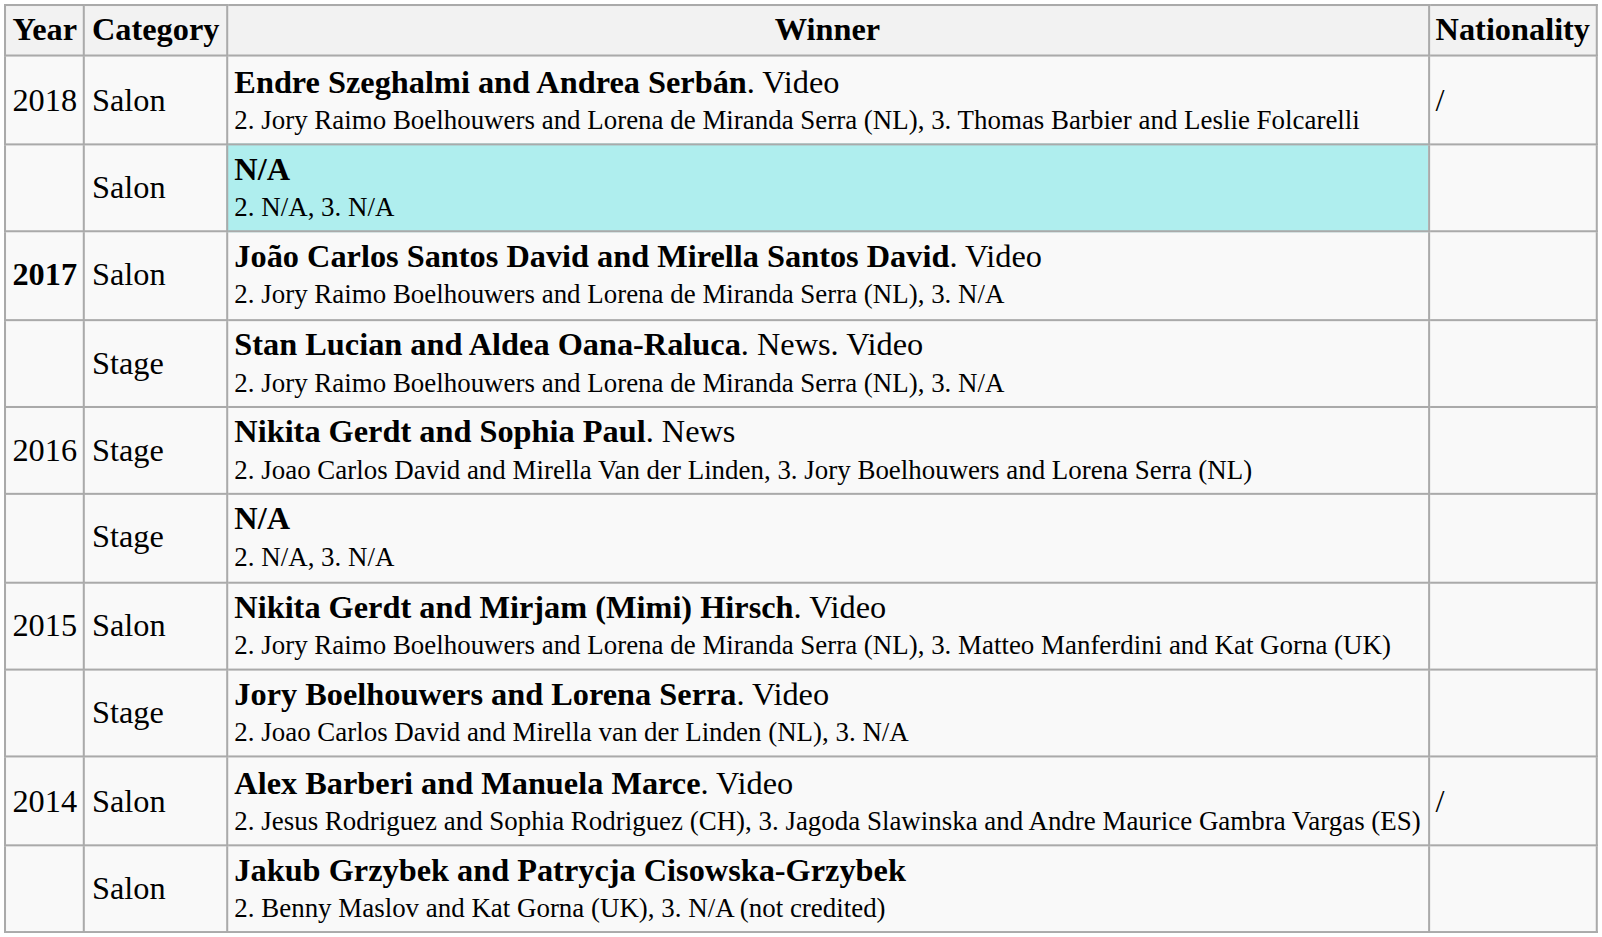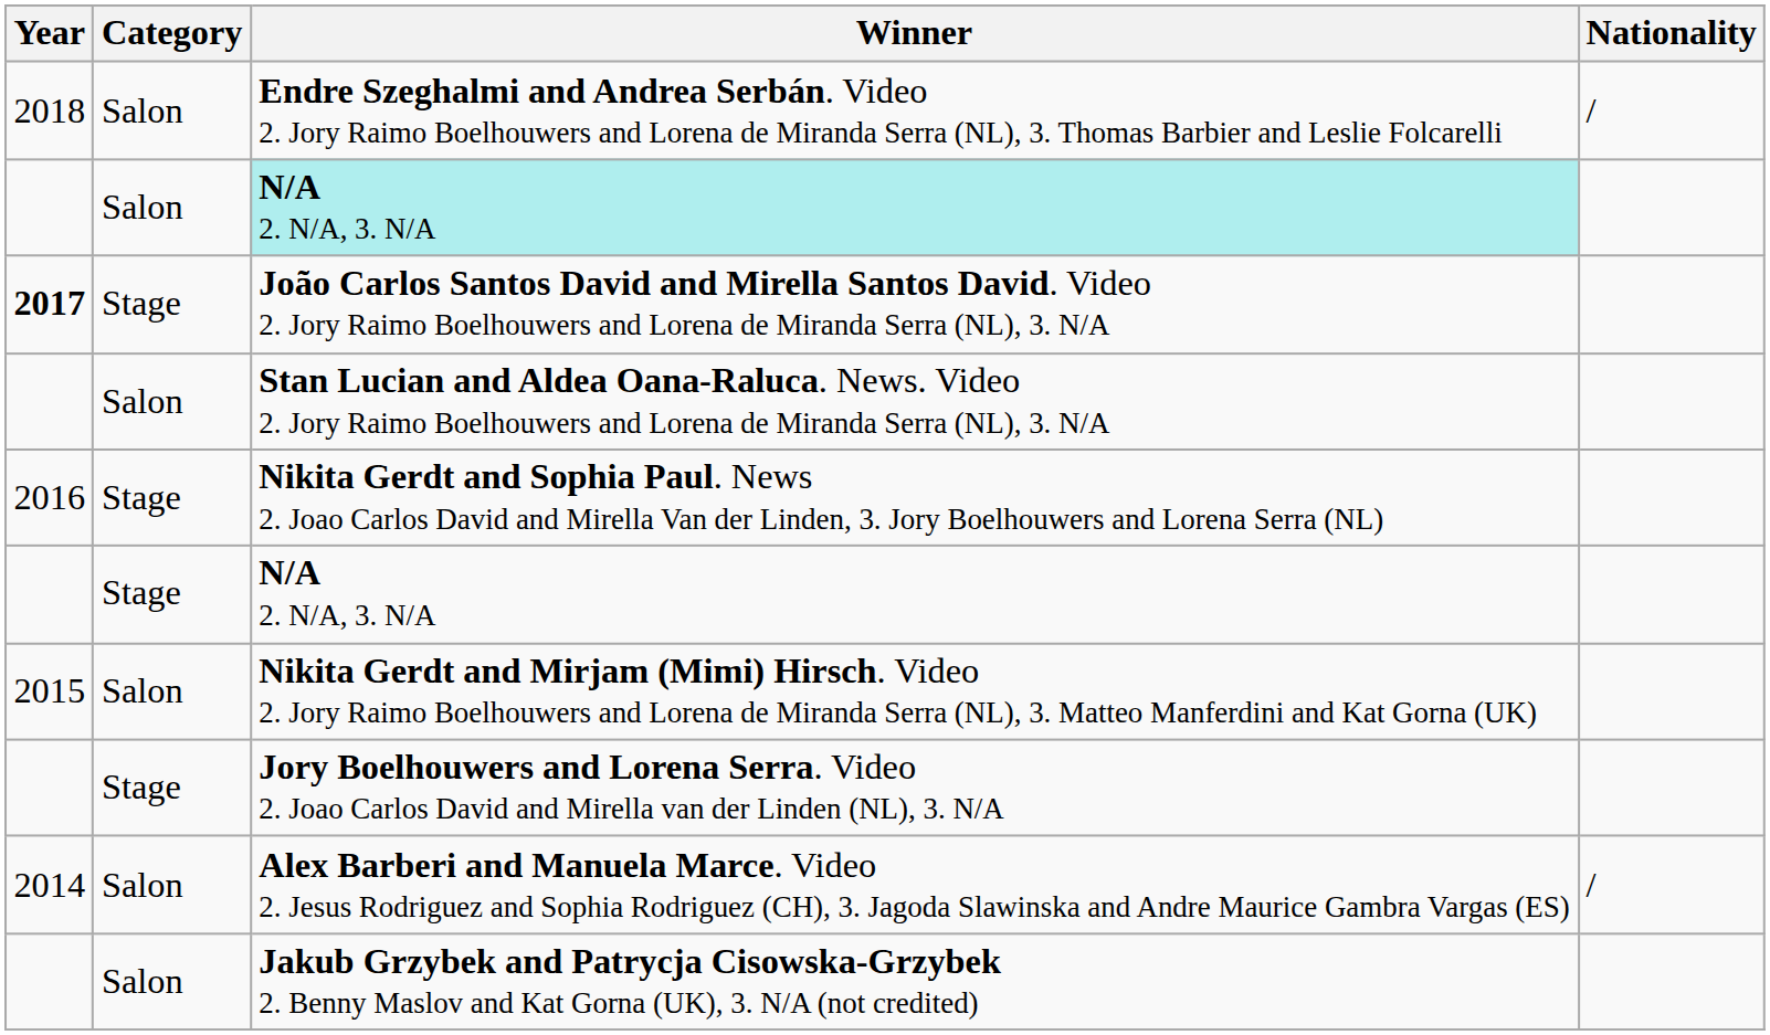row 4 | Category: Salon -> Stage
row 5 | Category: Stage -> Salon
